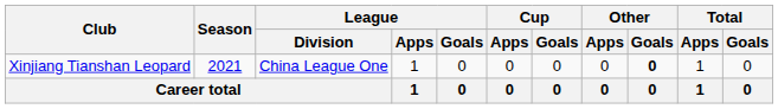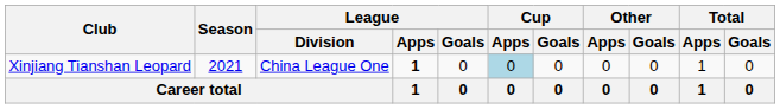Xinjiang Tianshan Leopard | League / Apps: normal -> bold
Xinjiang Tianshan Leopard | Cup / Apps: no background -> lightblue background
Xinjiang Tianshan Leopard | Other / Goals: bold -> normal
